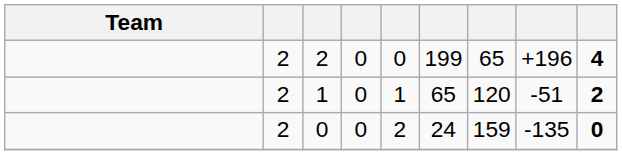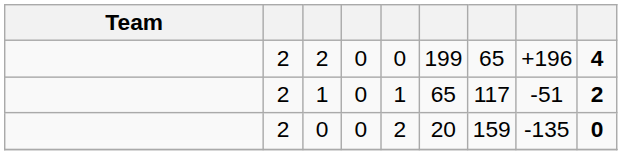row 3 | column 7: 120 -> 117
row 4 | column 6: 24 -> 20
